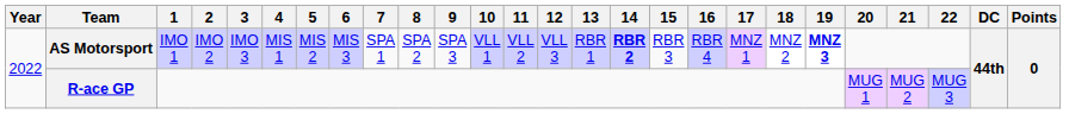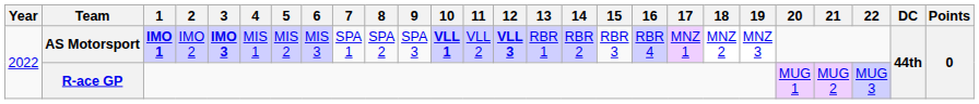AS Motorsport | 1: normal -> bold
AS Motorsport | 3: normal -> bold
AS Motorsport | 10: normal -> bold
AS Motorsport | 12: normal -> bold
AS Motorsport | 14: bold -> normal
AS Motorsport | 19: bold -> normal
